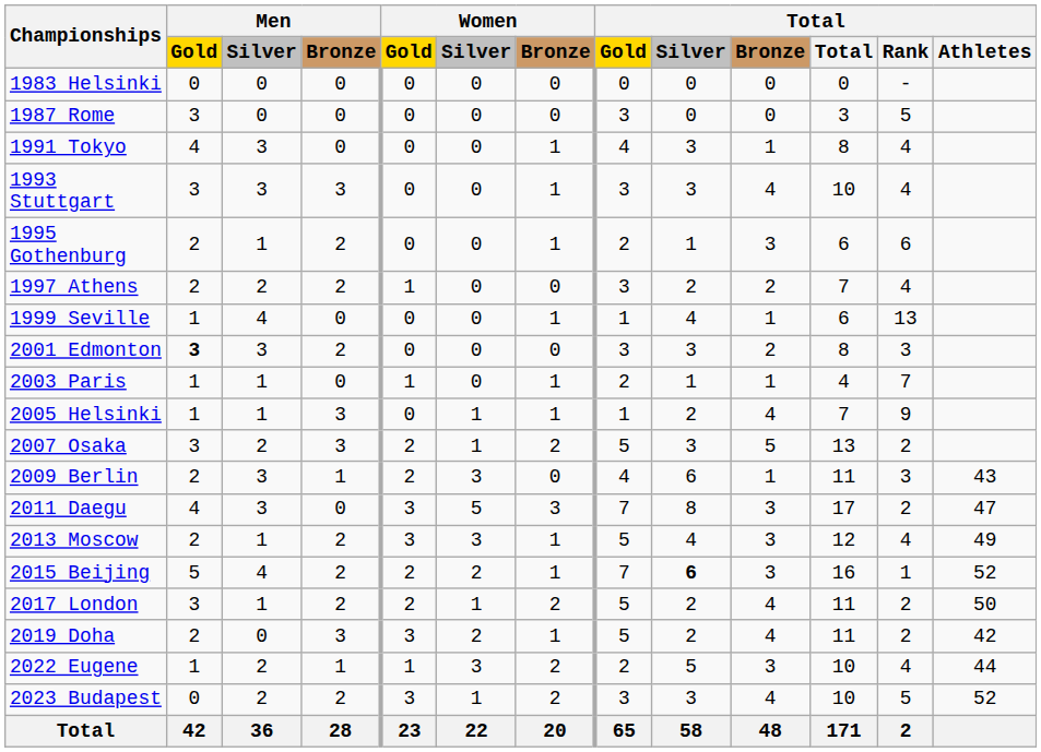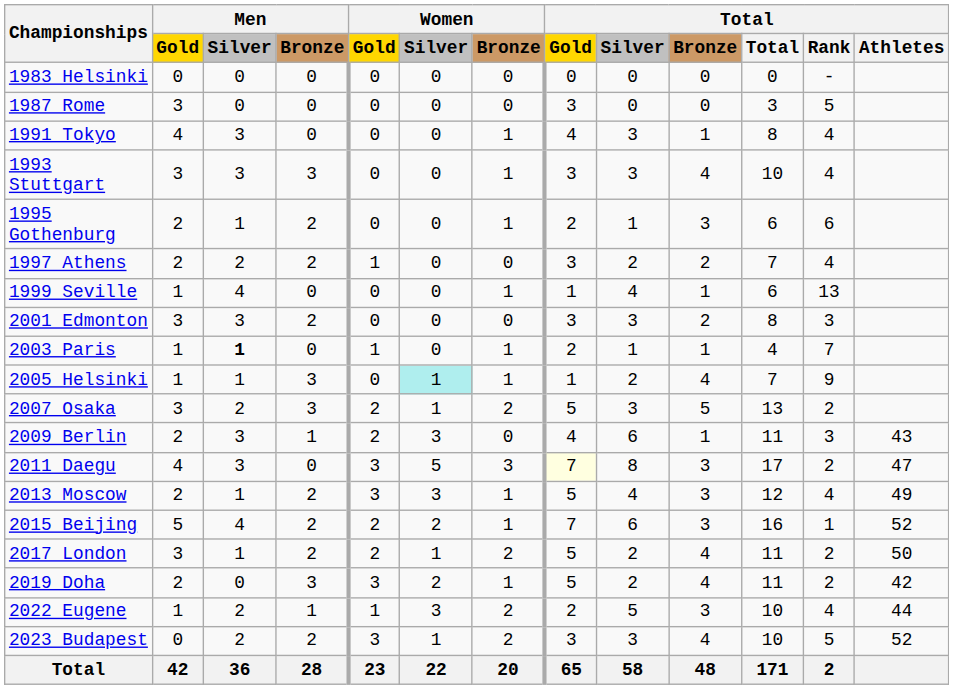2001 Edmonton | Men / Gold: bold -> normal
2003 Paris | Men / Silver: normal -> bold
2005 Helsinki | Women / Silver: no background -> paleturquoise background
2011 Daegu | Total / Gold: no background -> lightyellow background
2015 Beijing | Total / Silver: bold -> normal
